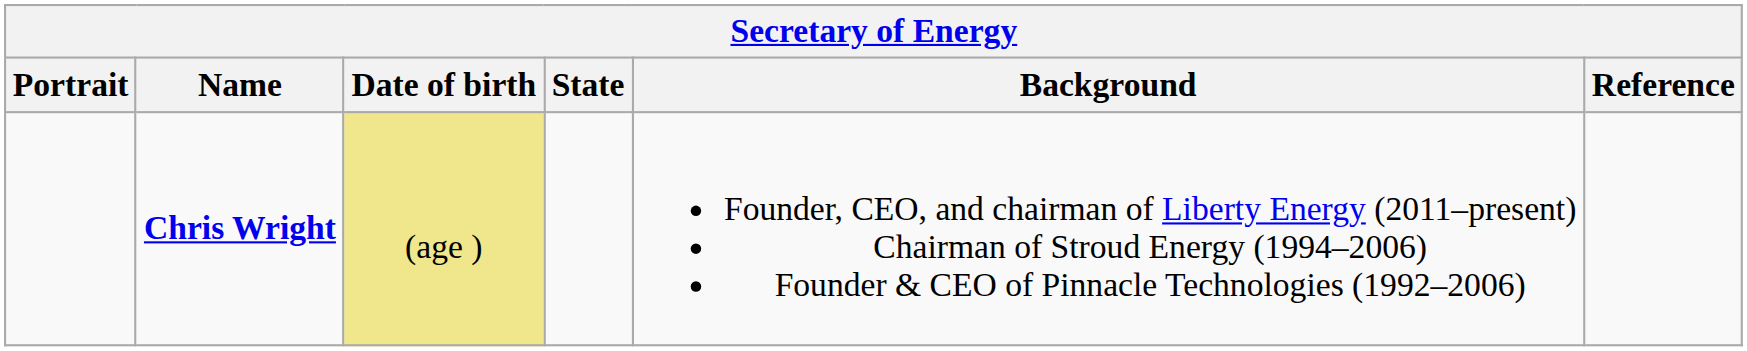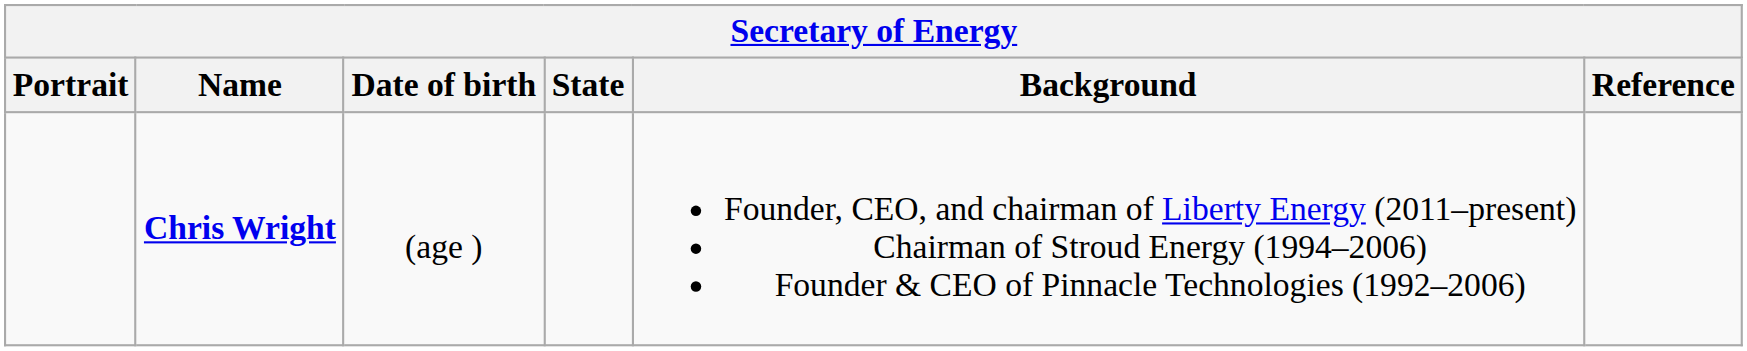Chris Wright | Date of birth: khaki background -> no background
